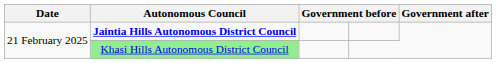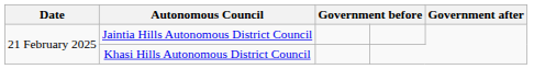Jaintia Hills Autonomous District Council | Autonomous Council: bold -> normal
Khasi Hills Autonomous District Council | Autonomous Council: lightgreen background -> no background
